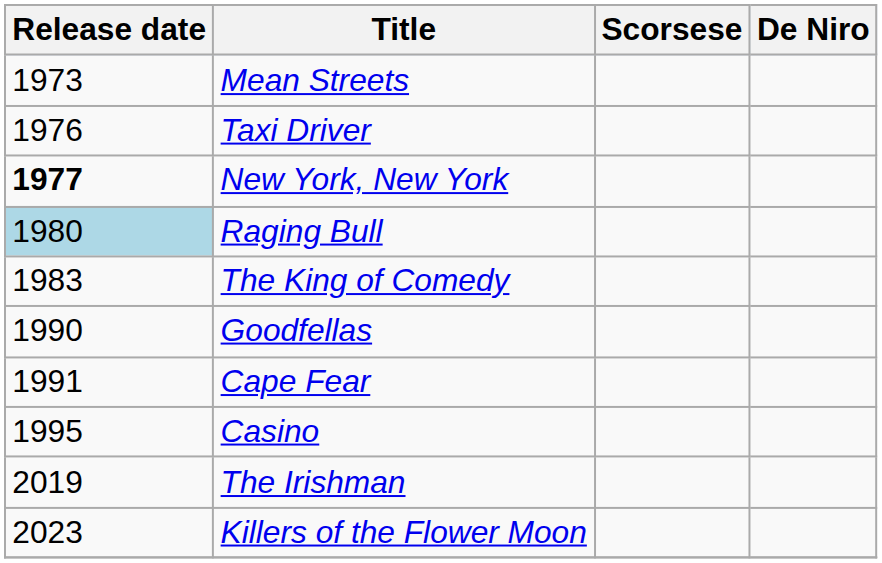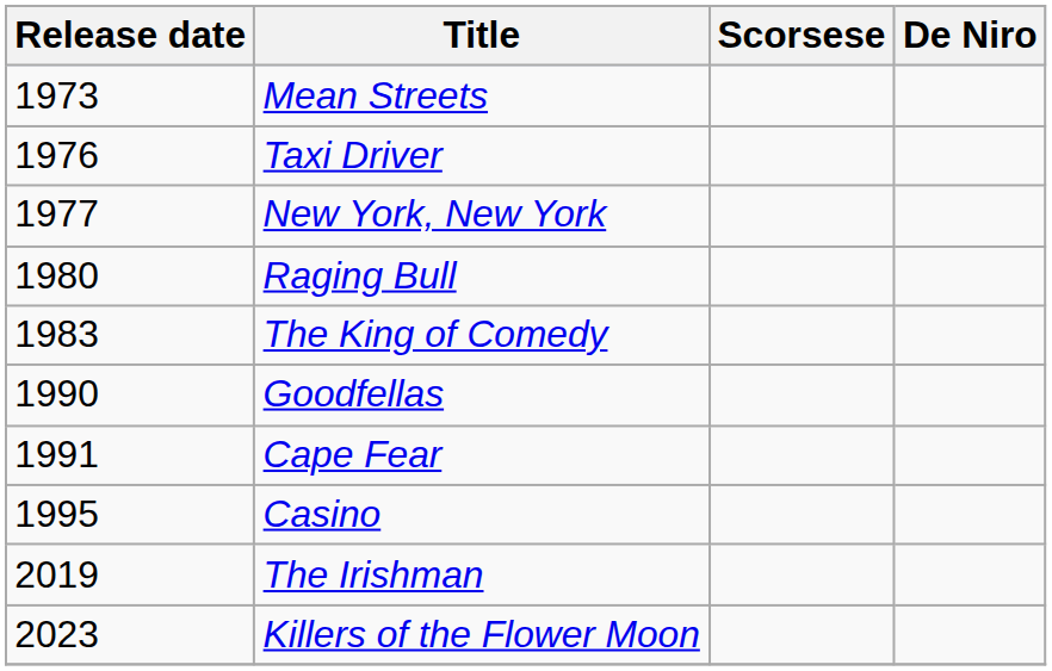New York, New York | Release date: bold -> normal
Raging Bull | Release date: lightblue background -> no background
